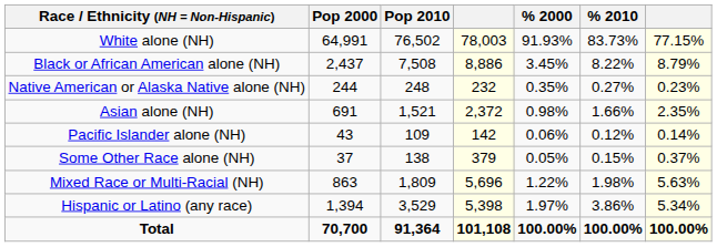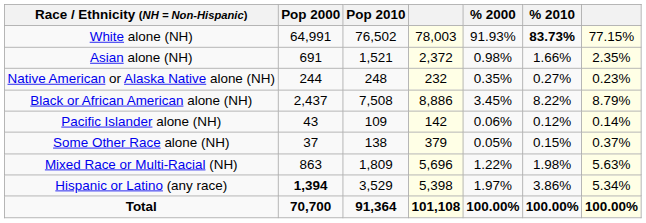White alone (NH) | % 2010: normal -> bold
rows swapped: Black or African American alone (NH) <-> Asian alone (NH)
Hispanic or Latino (any race) | Pop 2000: normal -> bold
